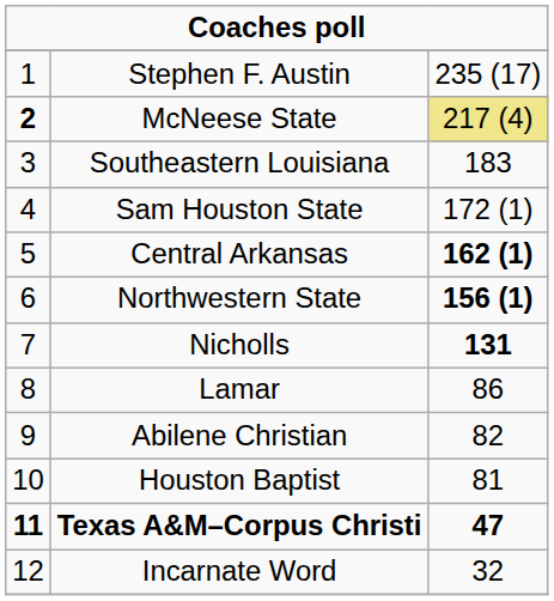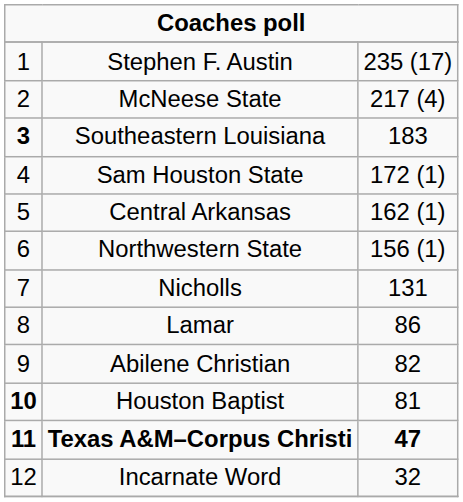McNeese State | column 1: bold -> normal
McNeese State | column 3: khaki background -> no background
Southeastern Louisiana | column 1: normal -> bold
Central Arkansas | column 3: bold -> normal
Northwestern State | column 3: bold -> normal
Nicholls | column 3: bold -> normal
Houston Baptist | column 1: normal -> bold
